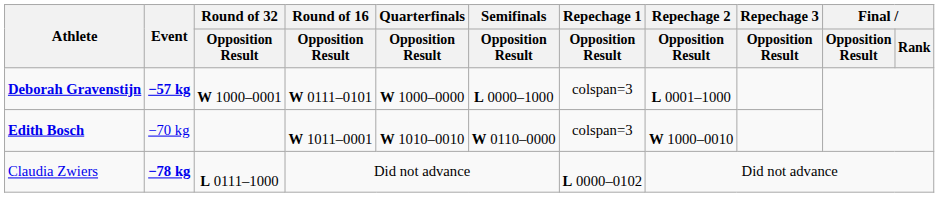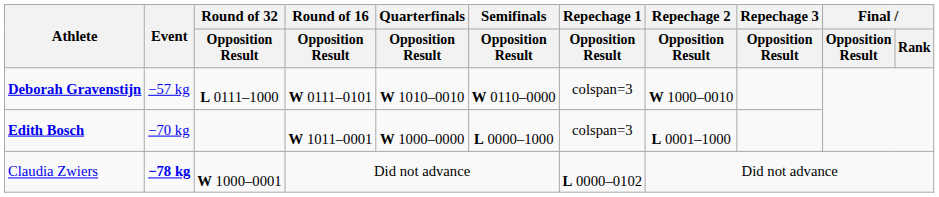Deborah Gravenstijn | Event: bold -> normal
Deborah Gravenstijn | Round of 32 / Opposition Result: W 1000–0001 -> L 0111–1000
Deborah Gravenstijn | Quarterfinals / Opposition Result: W 1000–0000 -> W 1010–0010
Deborah Gravenstijn | Semifinals / Opposition Result: L 0000–1000 -> W 0110–0000
Deborah Gravenstijn | Repechage 2 / Opposition Result: L 0001–1000 -> W 1000–0010
Edith Bosch | Quarterfinals / Opposition Result: W 1010–0010 -> W 1000–0000
Edith Bosch | Semifinals / Opposition Result: W 0110–0000 -> L 0000–1000
Edith Bosch | Repechage 2 / Opposition Result: W 1000–0010 -> L 0001–1000
Claudia Zwiers | Round of 32 / Opposition Result: L 0111–1000 -> W 1000–0001
